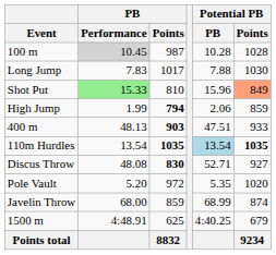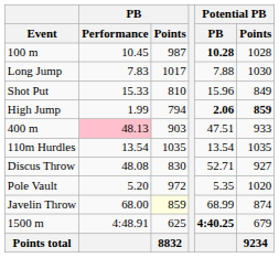100 m | PB / Performance: lightgrey background -> no background
100 m | Potential PB / PB: normal -> bold
Shot Put | PB / Performance: lightgreen background -> no background
Shot Put | Potential PB / Points: lightsalmon background -> no background
High Jump | PB / Points: bold -> normal
High Jump | Potential PB / PB: normal -> bold
High Jump | Potential PB / Points: normal -> bold
400 m | PB / Performance: no background -> pink background
400 m | PB / Points: bold -> normal
110m Hurdles | PB / Points: bold -> normal
110m Hurdles | Potential PB / PB: lightblue background -> no background
110m Hurdles | Potential PB / Points: bold -> normal
Discus Throw | PB / Points: bold -> normal
Javelin Throw | PB / Points: no background -> lightyellow background
1500 m | Potential PB / PB: normal -> bold
